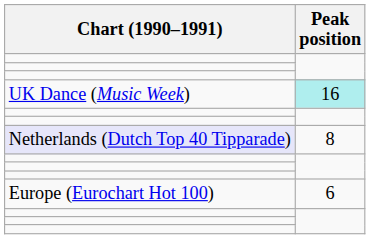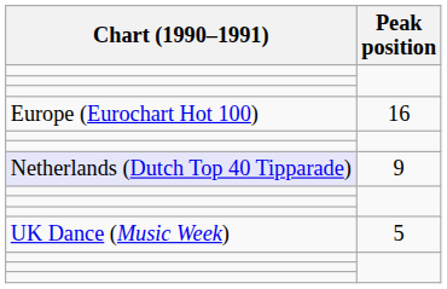row 5 | Chart (1990–1991): UK Dance (Music Week) -> Europe (Eurochart Hot 100)
row 5 | Peak position: paleturquoise background -> no background
row 8 | Peak position: 8 -> 9
row 12 | Chart (1990–1991): Europe (Eurochart Hot 100) -> UK Dance (Music Week)
row 12 | Peak position: 6 -> 5
